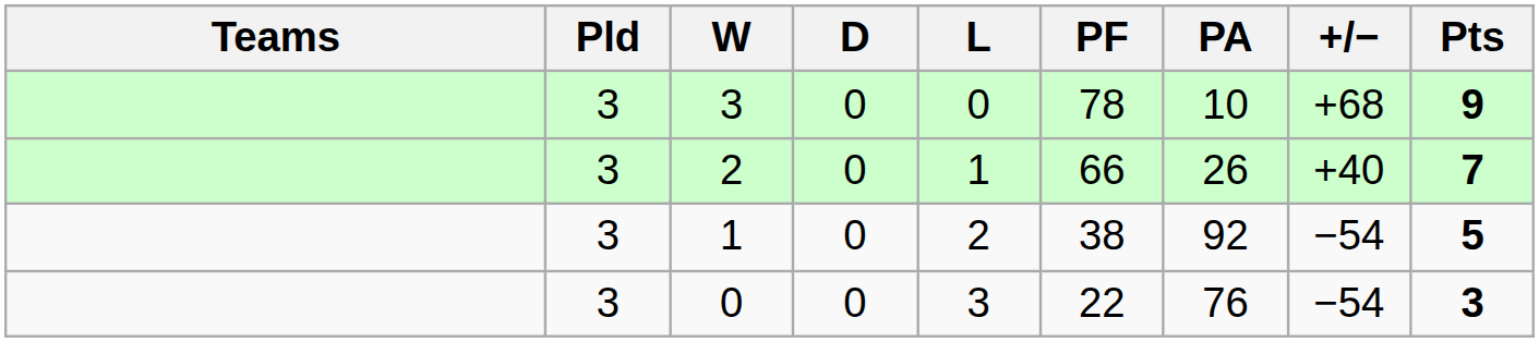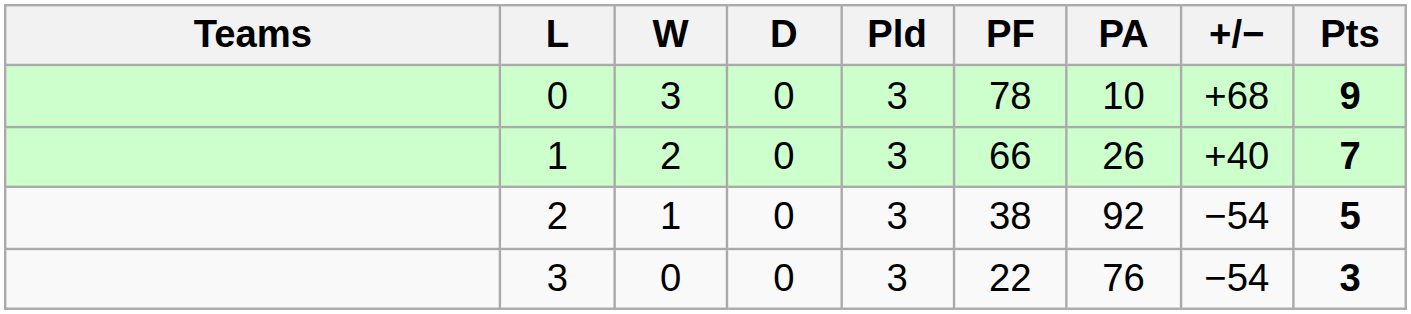columns swapped: Pld <-> L
